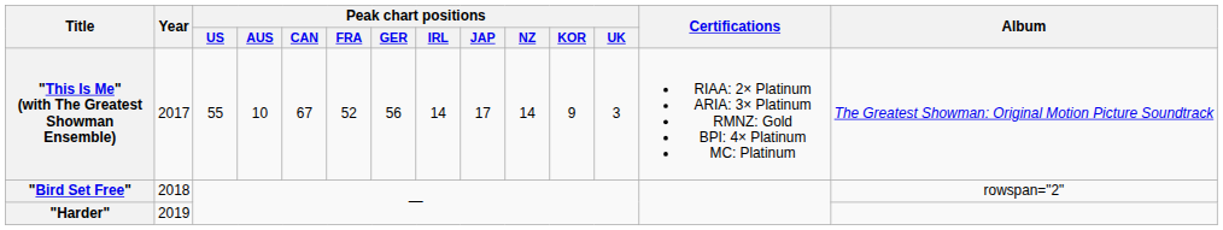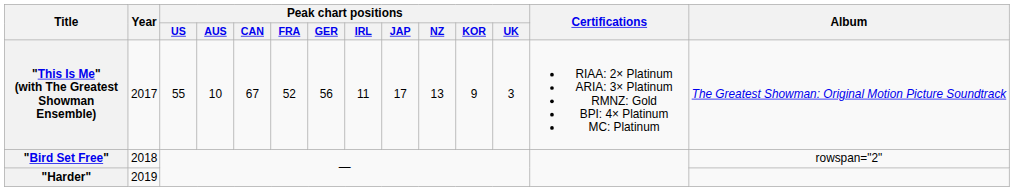"This Is Me" (with The Greatest Showman Ensemble) | Peak chart positions / IRL: 14 -> 11
"This Is Me" (with The Greatest Showman Ensemble) | Peak chart positions / NZ: 14 -> 13
